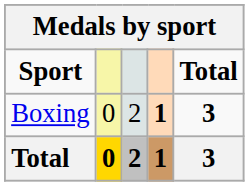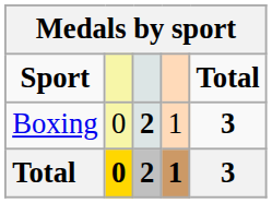Boxing | column 3: normal -> bold
Boxing | column 4: bold -> normal
